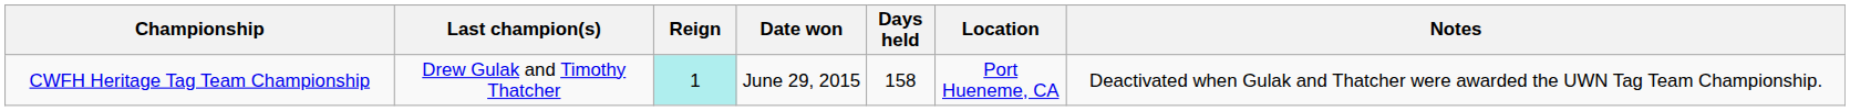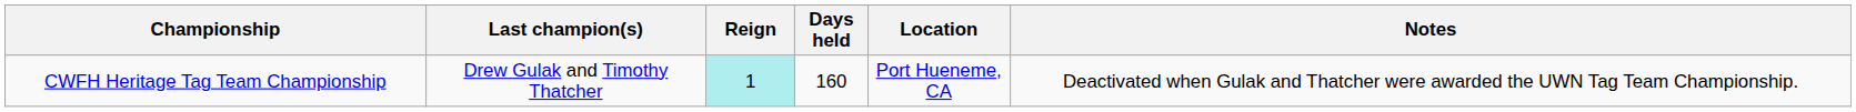- column: Date won | June 29, 2015
CWFH Heritage Tag Team Championship | Days held: 158 -> 160
